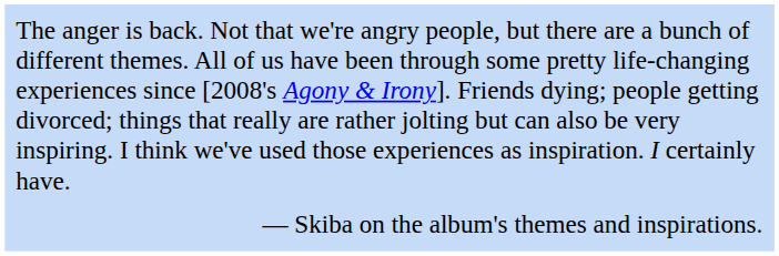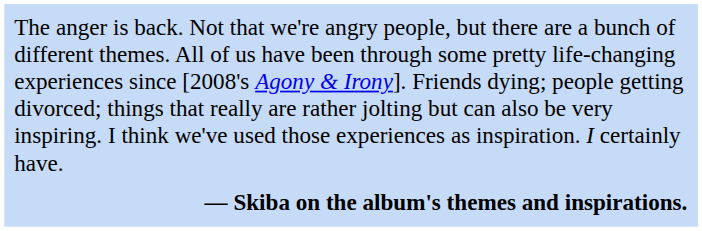row 2 | column 1: normal -> bold
